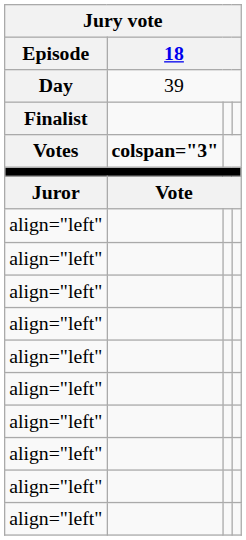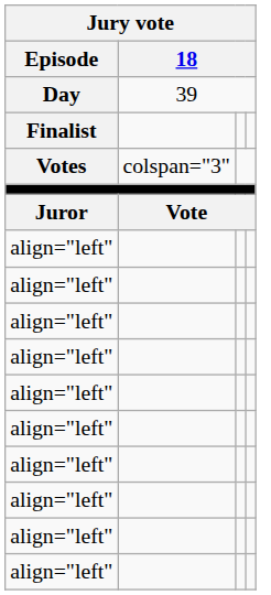Votes | column 2: bold -> normal
